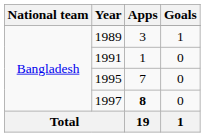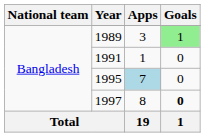1989 | Goals: no background -> lightgreen background
1995 | Apps: no background -> lightblue background
1997 | Apps: bold -> normal
1997 | Goals: normal -> bold
